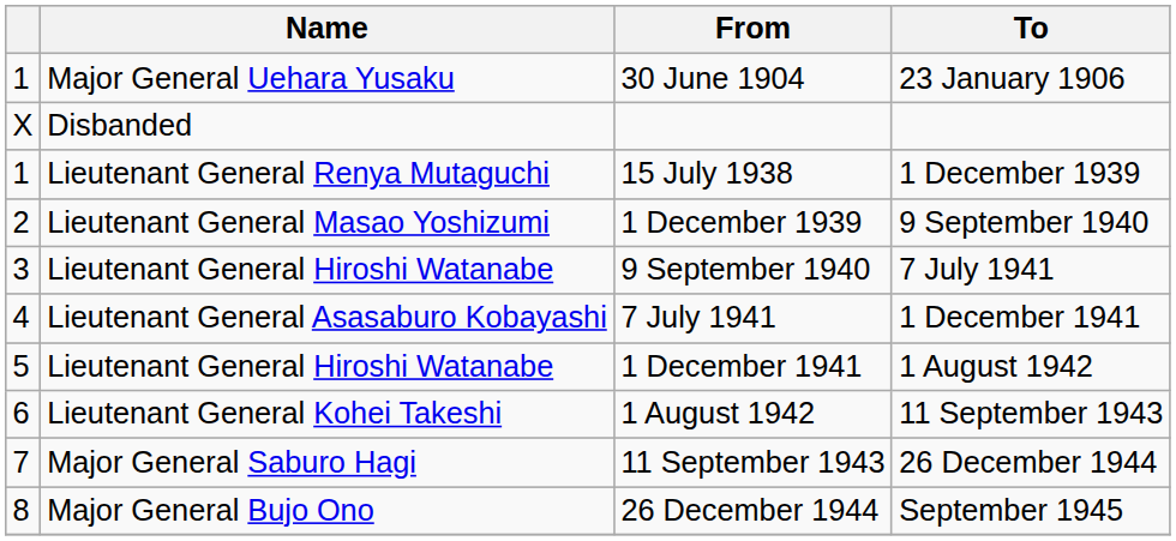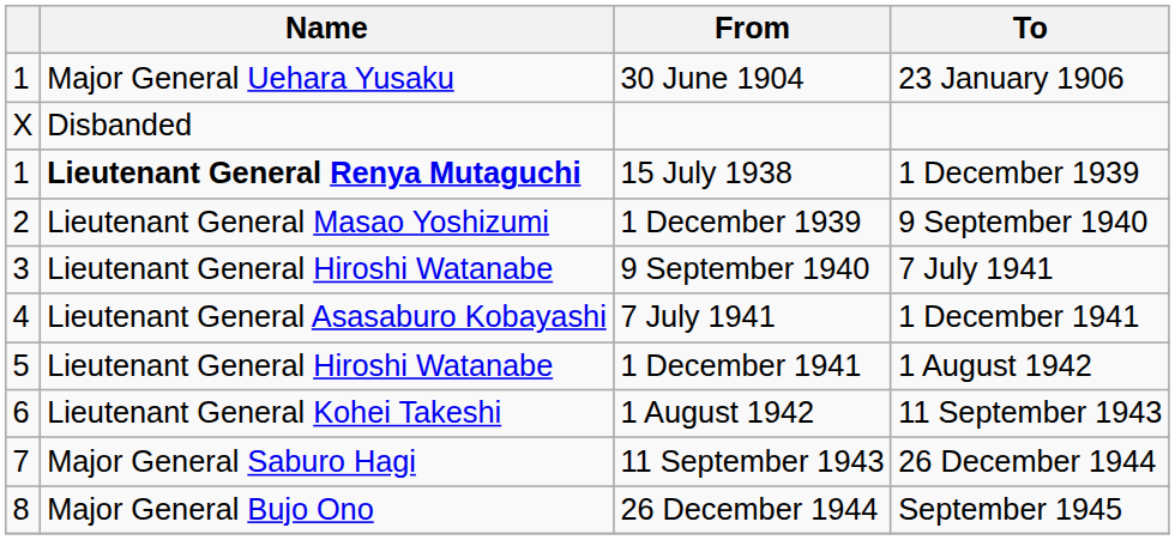15 July 1938 | Name: normal -> bold
